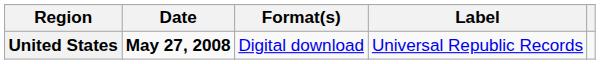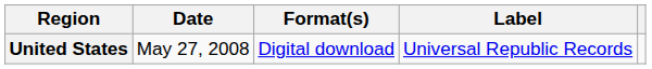United States | Date: bold -> normal
